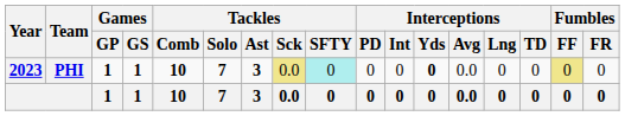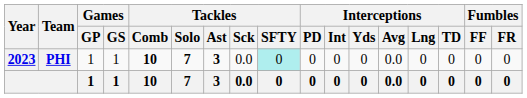PHI | Games / GP: bold -> normal
PHI | Games / GS: bold -> normal
PHI | Tackles / Sck: khaki background -> no background
PHI | Interceptions / Yds: bold -> normal
PHI | Fumbles / FF: khaki background -> no background
